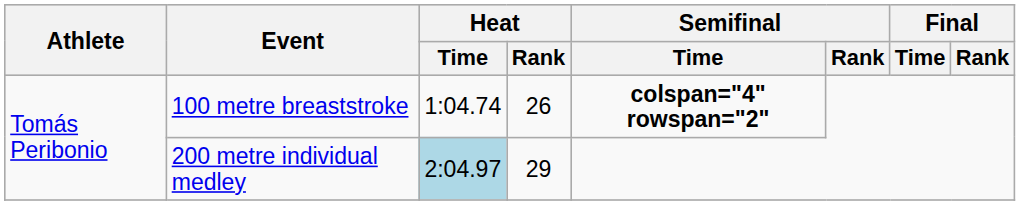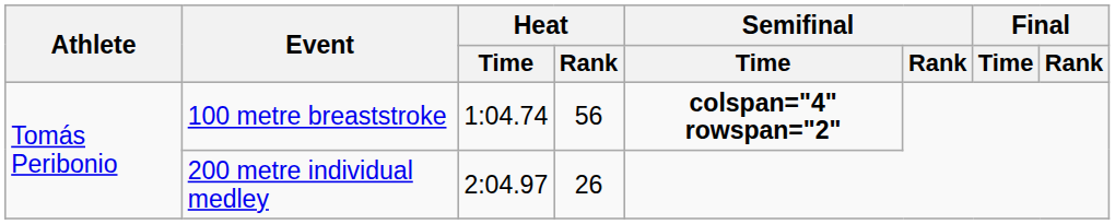100 metre breaststroke | Heat / Rank: 26 -> 56
200 metre individual medley | Heat / Time: lightblue background -> no background
200 metre individual medley | Heat / Rank: 29 -> 26
